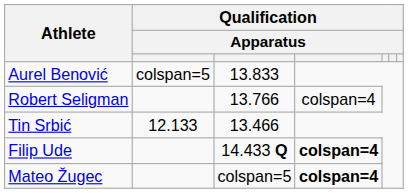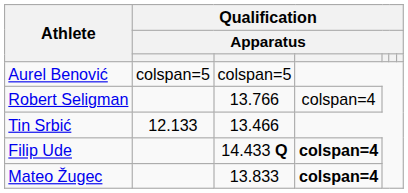Aurel Benović | column 3: 13.833 -> colspan=5
Mateo Žugec | column 3: colspan=5 -> 13.833
